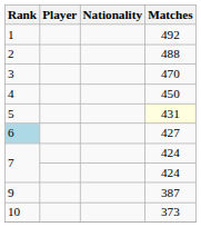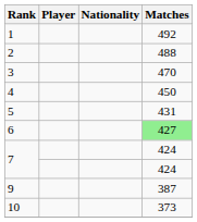5 | Matches: lightyellow background -> no background
6 | Rank: lightblue background -> no background
6 | Matches: no background -> lightgreen background
